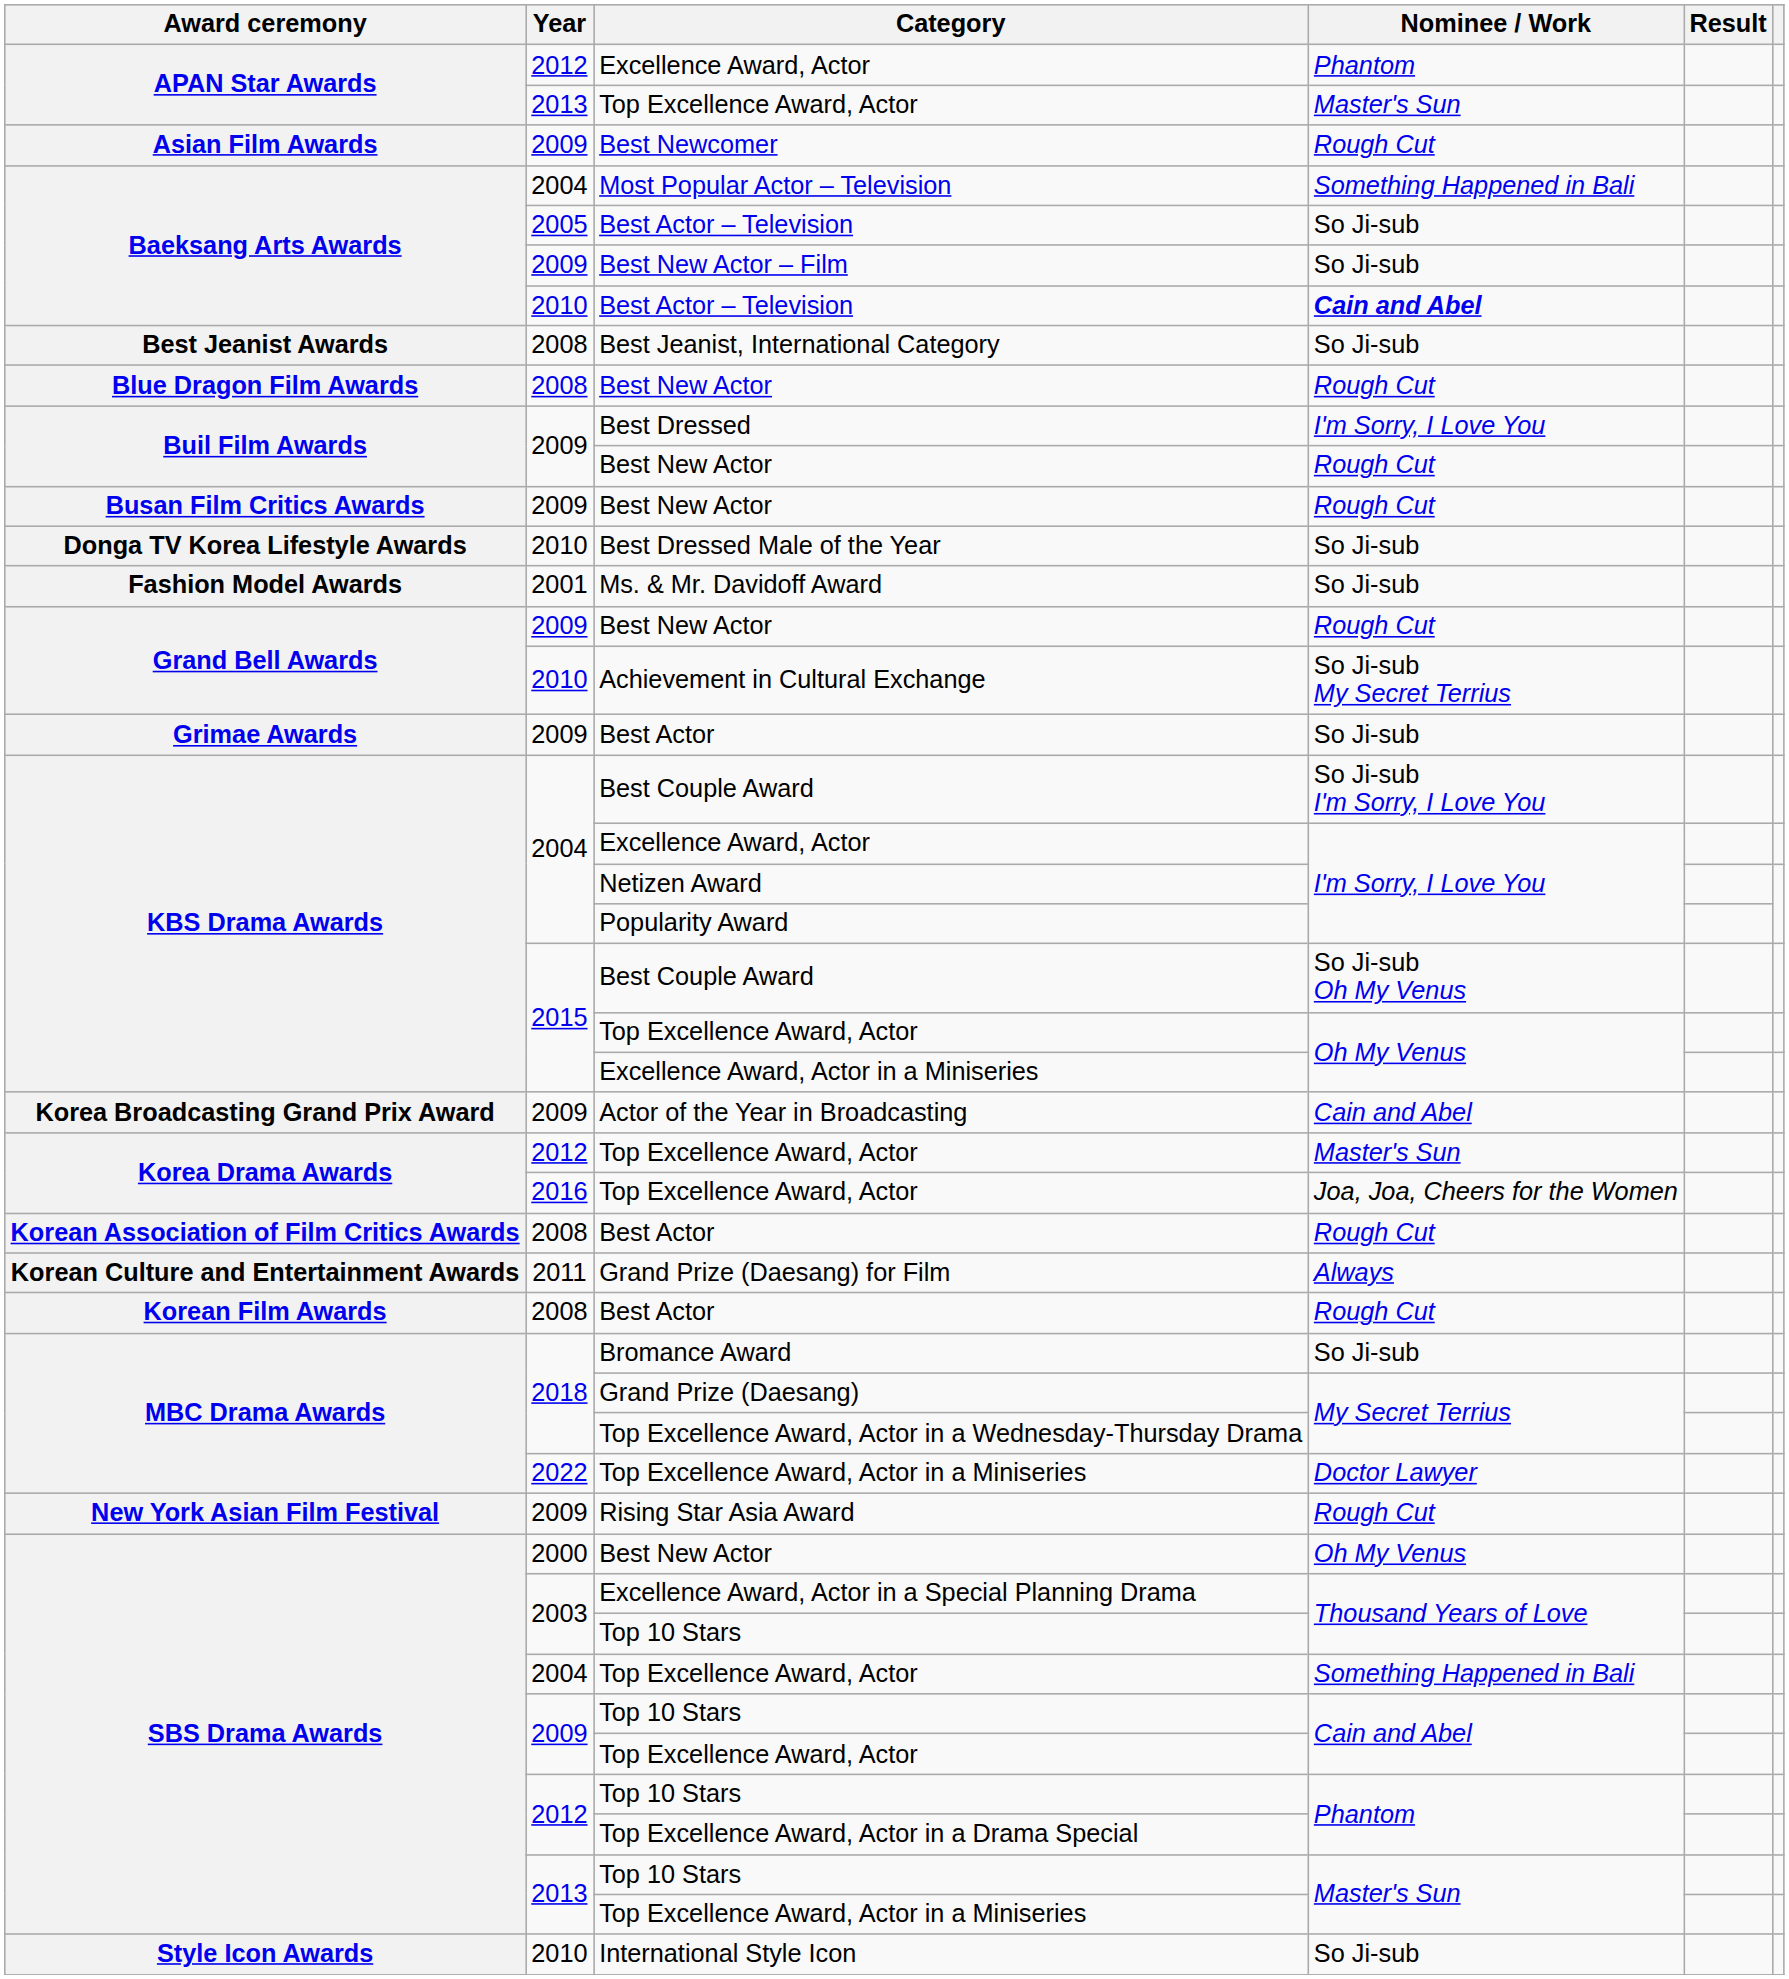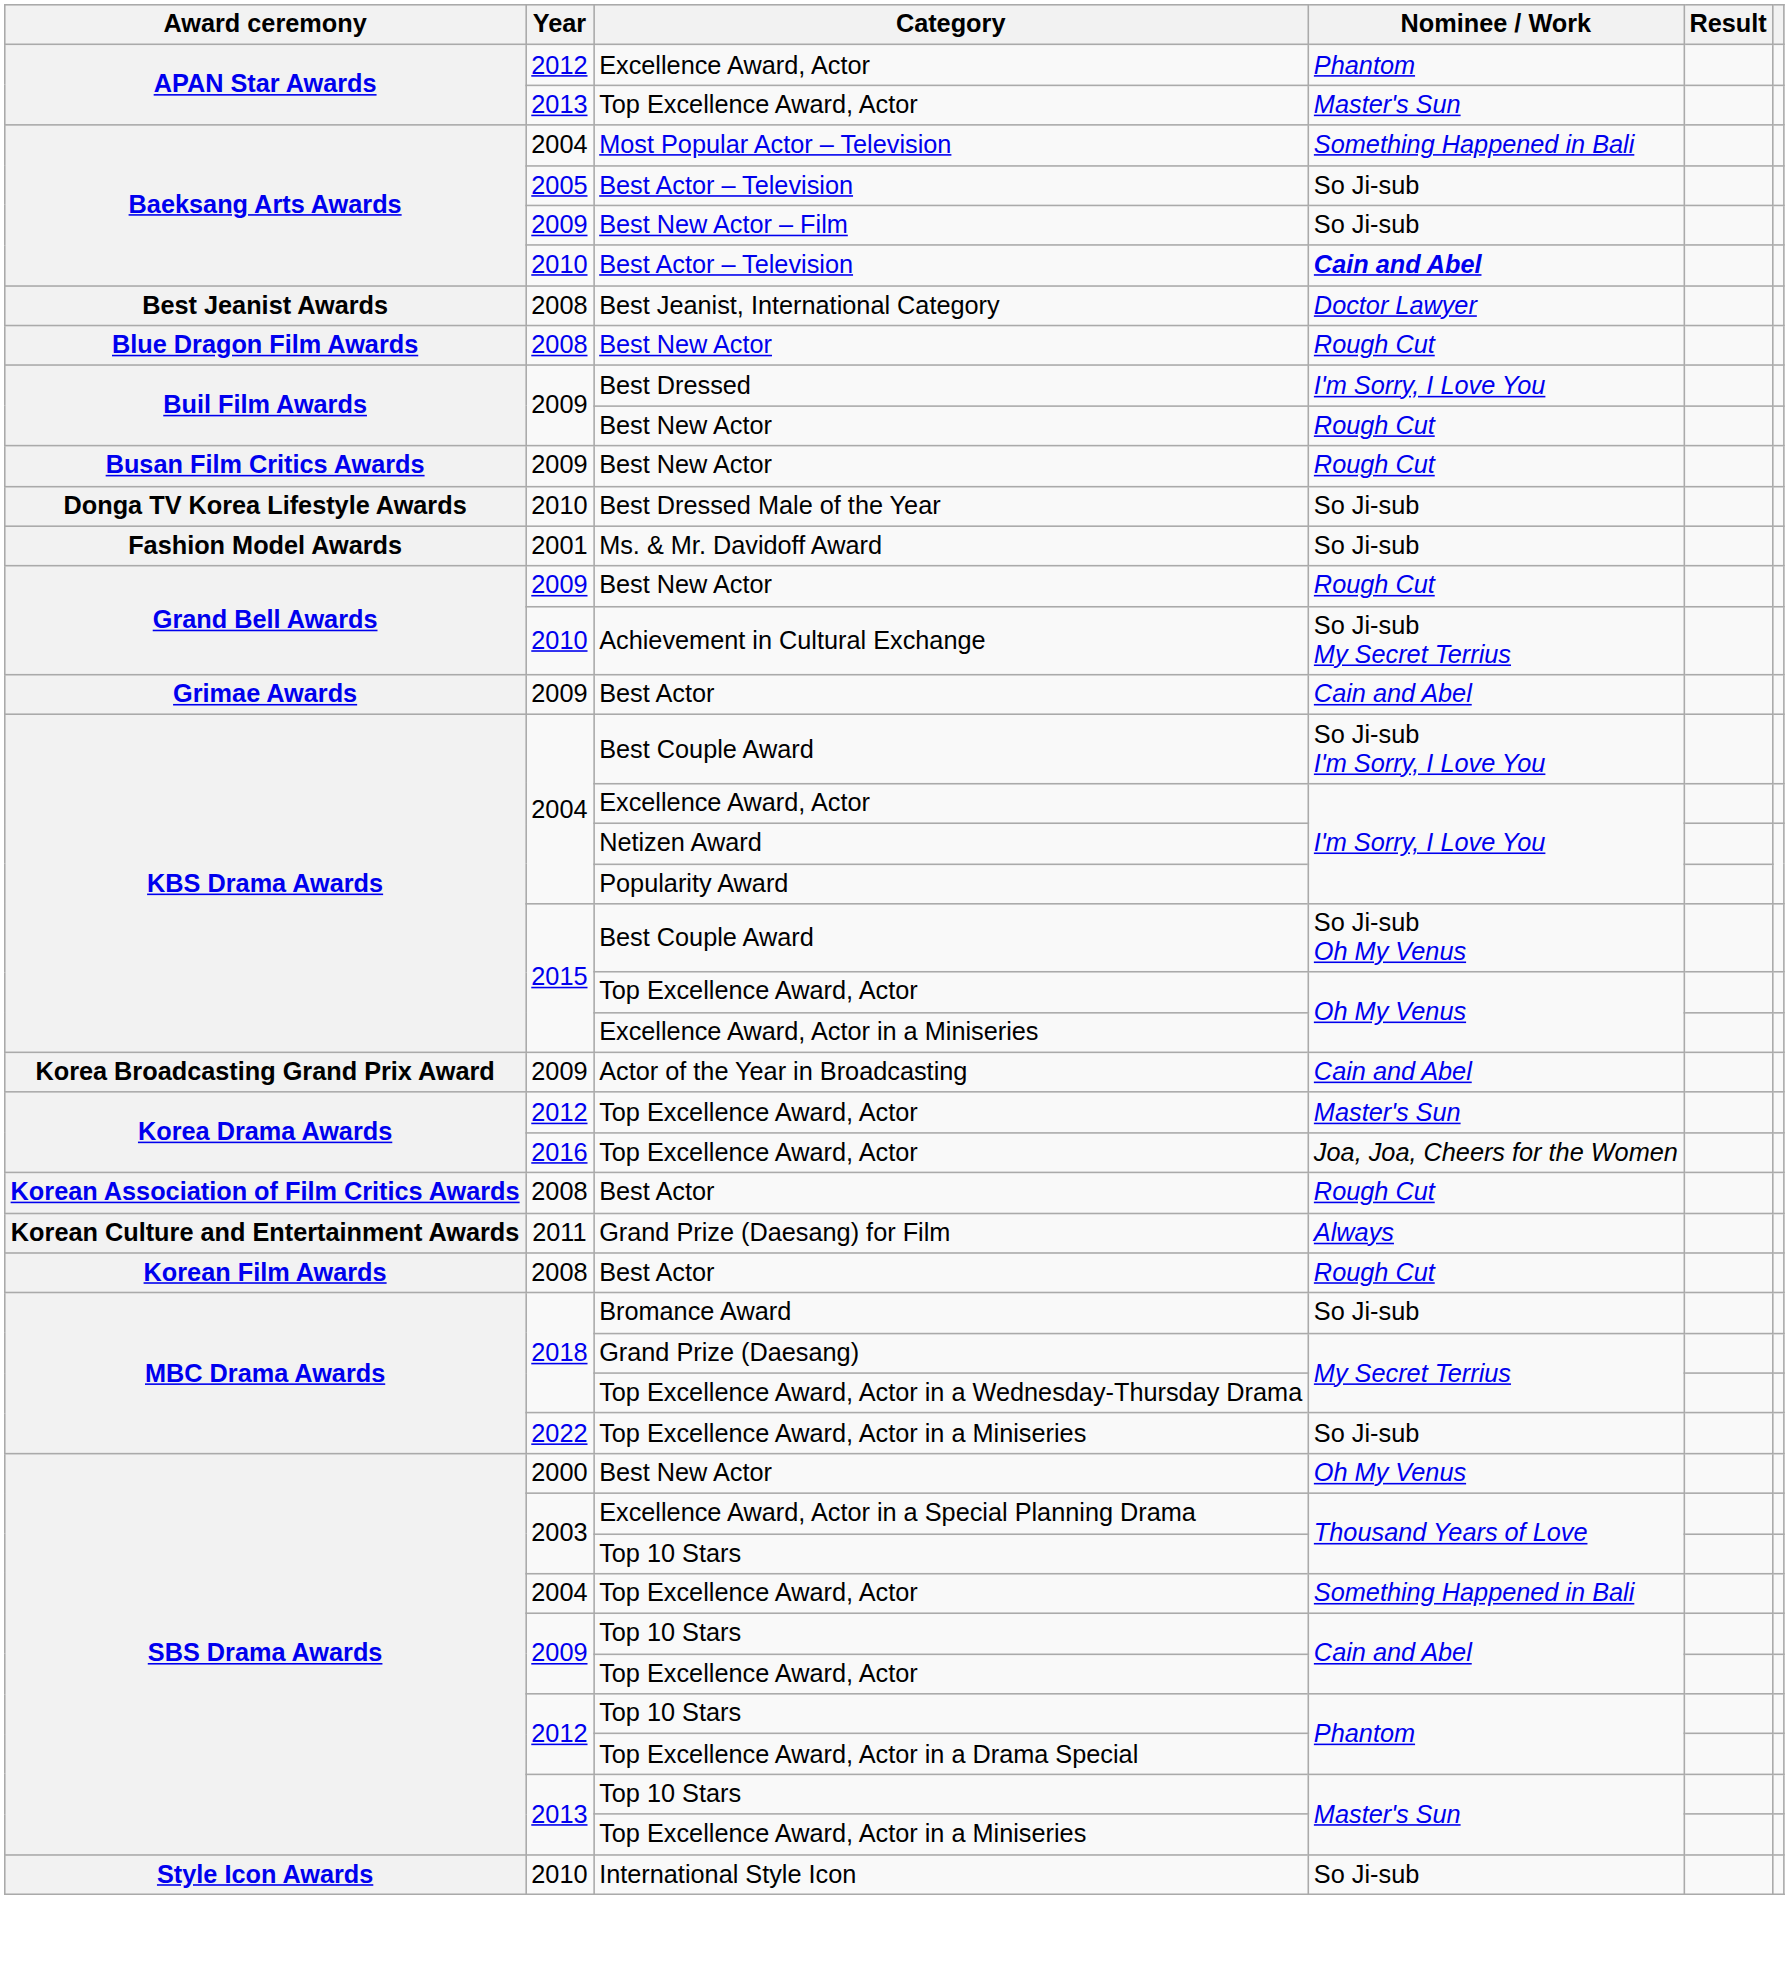- row: Asian Film Awards | 2009 | Best Newcomer | Rough Cut
Best Jeanist, International Category | Nominee / Work: So Ji-sub -> Doctor Lawyer
2009 / Best Actor | Nominee / Work: So Ji-sub -> Cain and Abel
2022 / Top Excellence Award, Actor in a Miniseries | Nominee / Work: Doctor Lawyer -> So Ji-sub
- row: New York Asian Film Festival | 2009 | Rising Star Asia Award | Rough Cut
